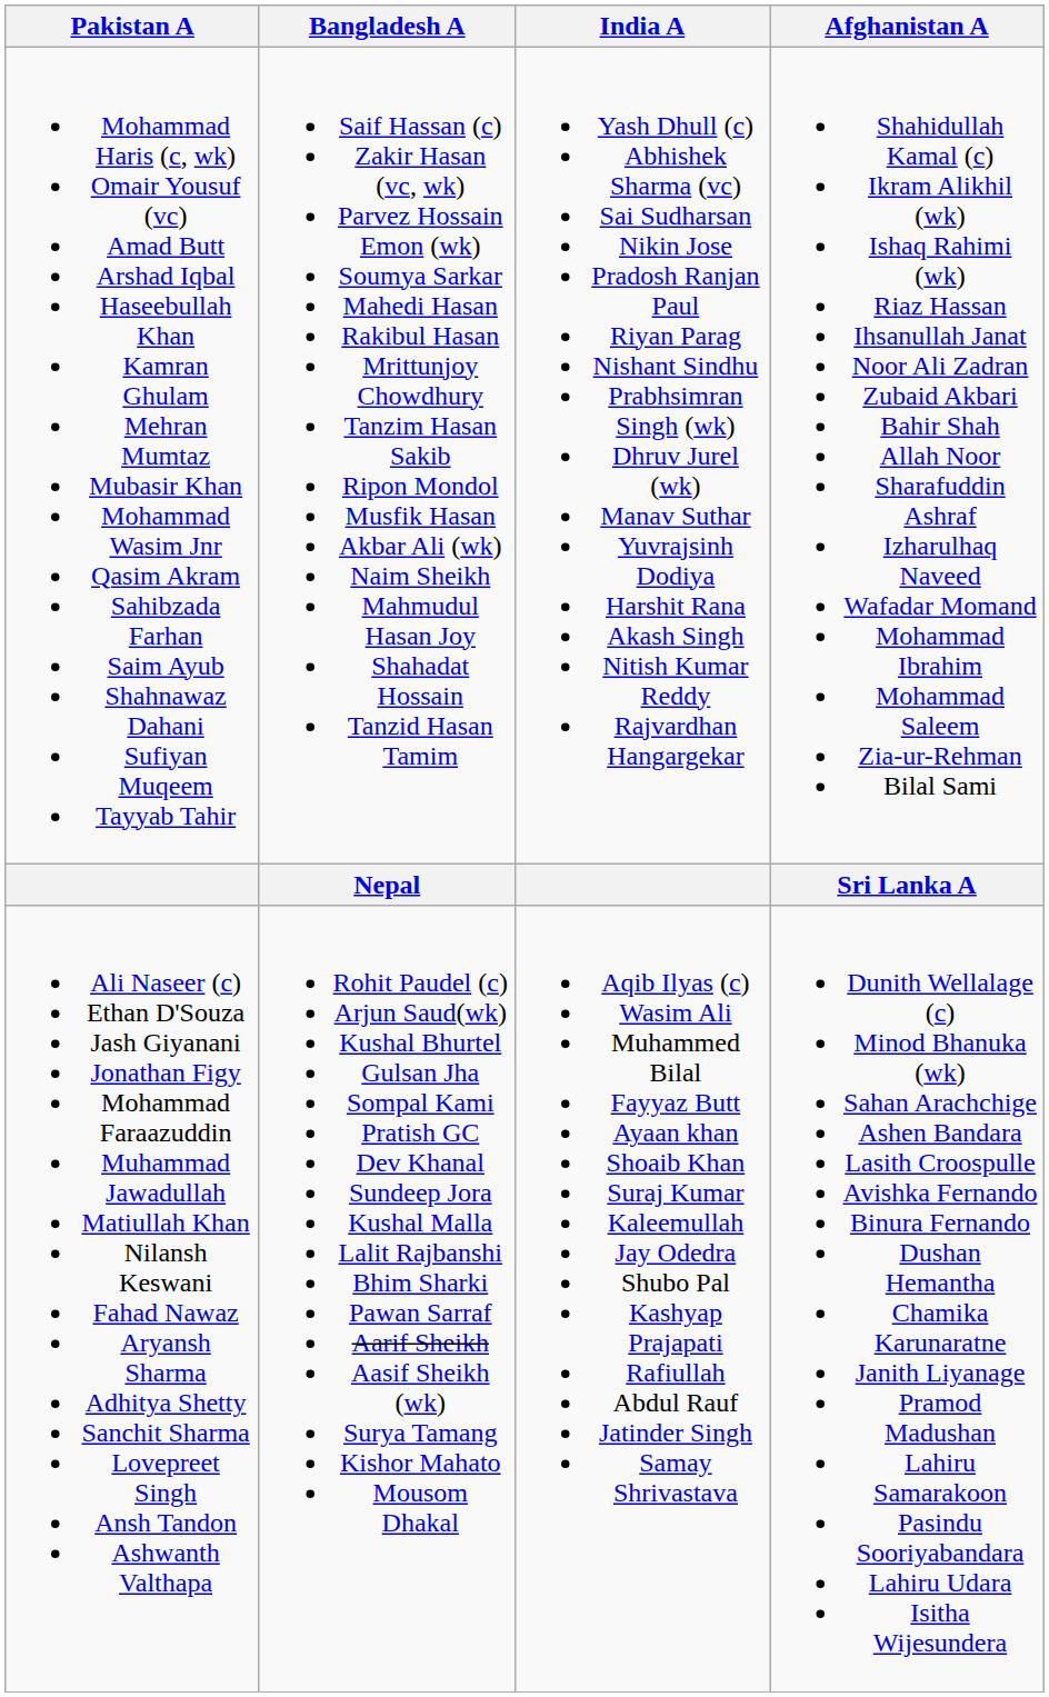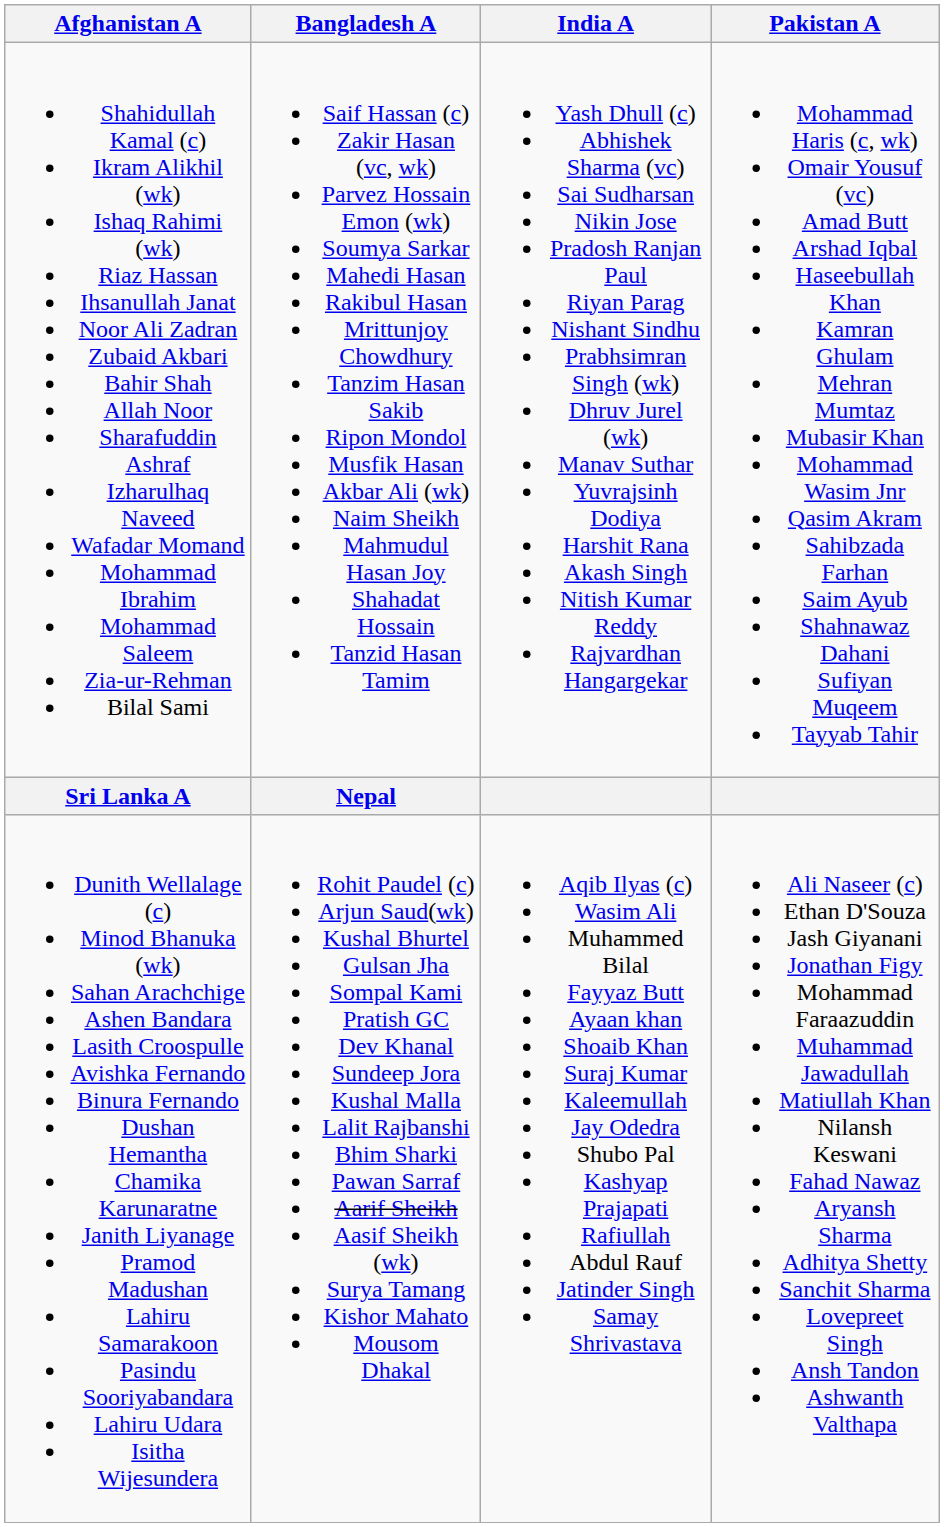columns swapped: Afghanistan A <-> Pakistan A
